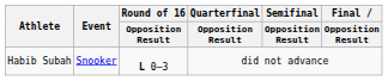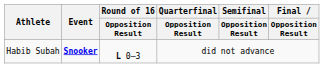Habib Subah | Event: normal -> bold
